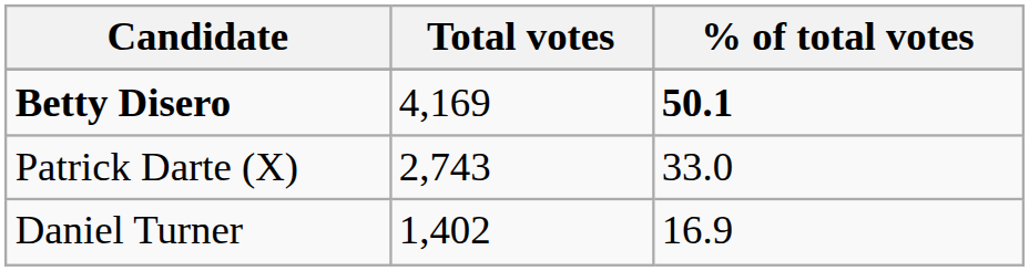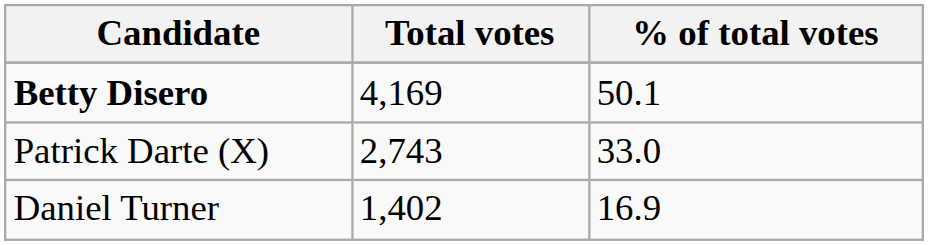Betty Disero | % of total votes: bold -> normal
